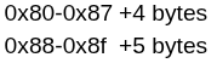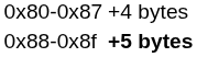0x88-0x8f | column 2: normal -> bold
